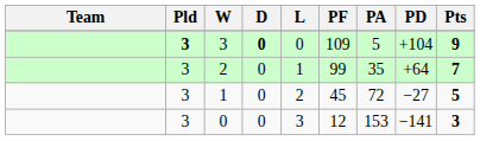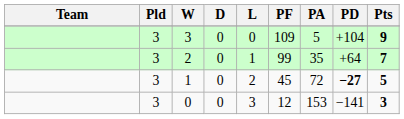row 2 | Pld: bold -> normal
row 2 | D: bold -> normal
row 4 | PD: normal -> bold
